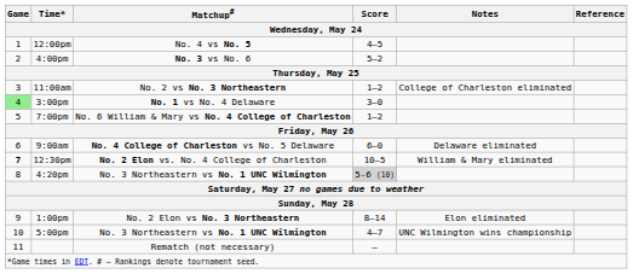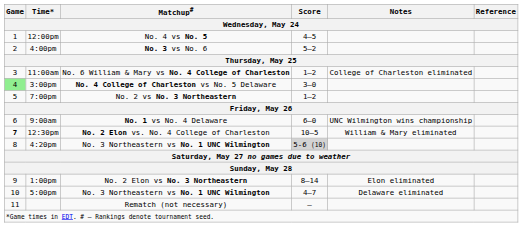11:00am | Matchup#: No. 2 vs No. 3 Northeastern -> No. 6 William & Mary vs No. 4 College of Charleston
3:00pm | Matchup#: No. 1 vs No. 4 Delaware -> No. 4 College of Charleston vs No. 5 Delaware
7:00pm | Matchup#: No. 6 William & Mary vs No. 4 College of Charleston -> No. 2 vs No. 3 Northeastern
9:00am | Matchup#: No. 4 College of Charleston vs No. 5 Delaware -> No. 1 vs No. 4 Delaware
9:00am | Notes: Delaware eliminated -> UNC Wilmington wins championship
5:00pm | Notes: UNC Wilmington wins championship -> Delaware eliminated
